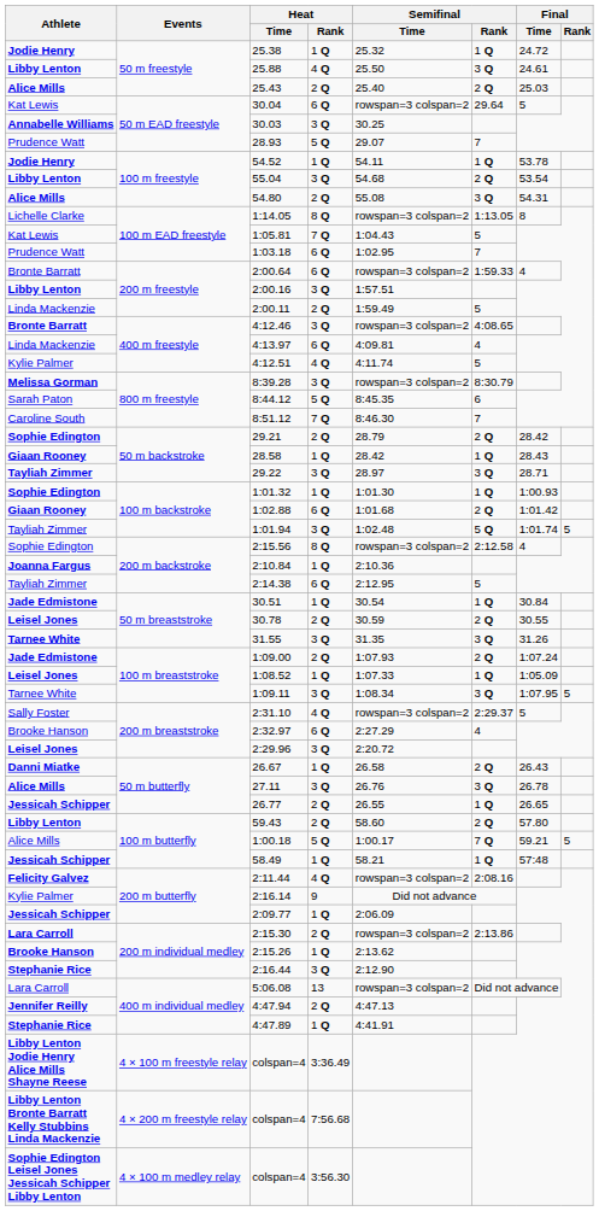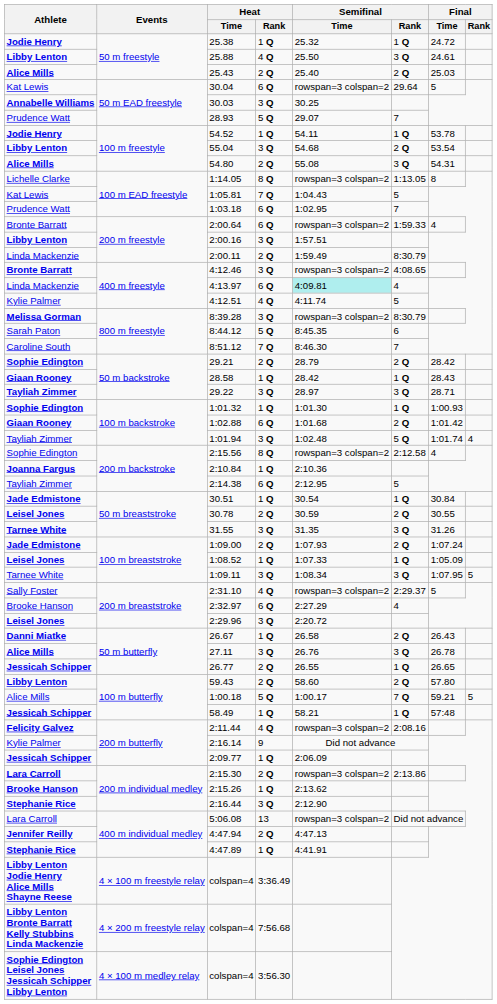2:00.11 | Semifinal / Rank: 5 -> 8:30.79
4:13.97 | Semifinal / Time: no background -> paleturquoise background
1:01.94 | Final / Rank: 5 -> 4
